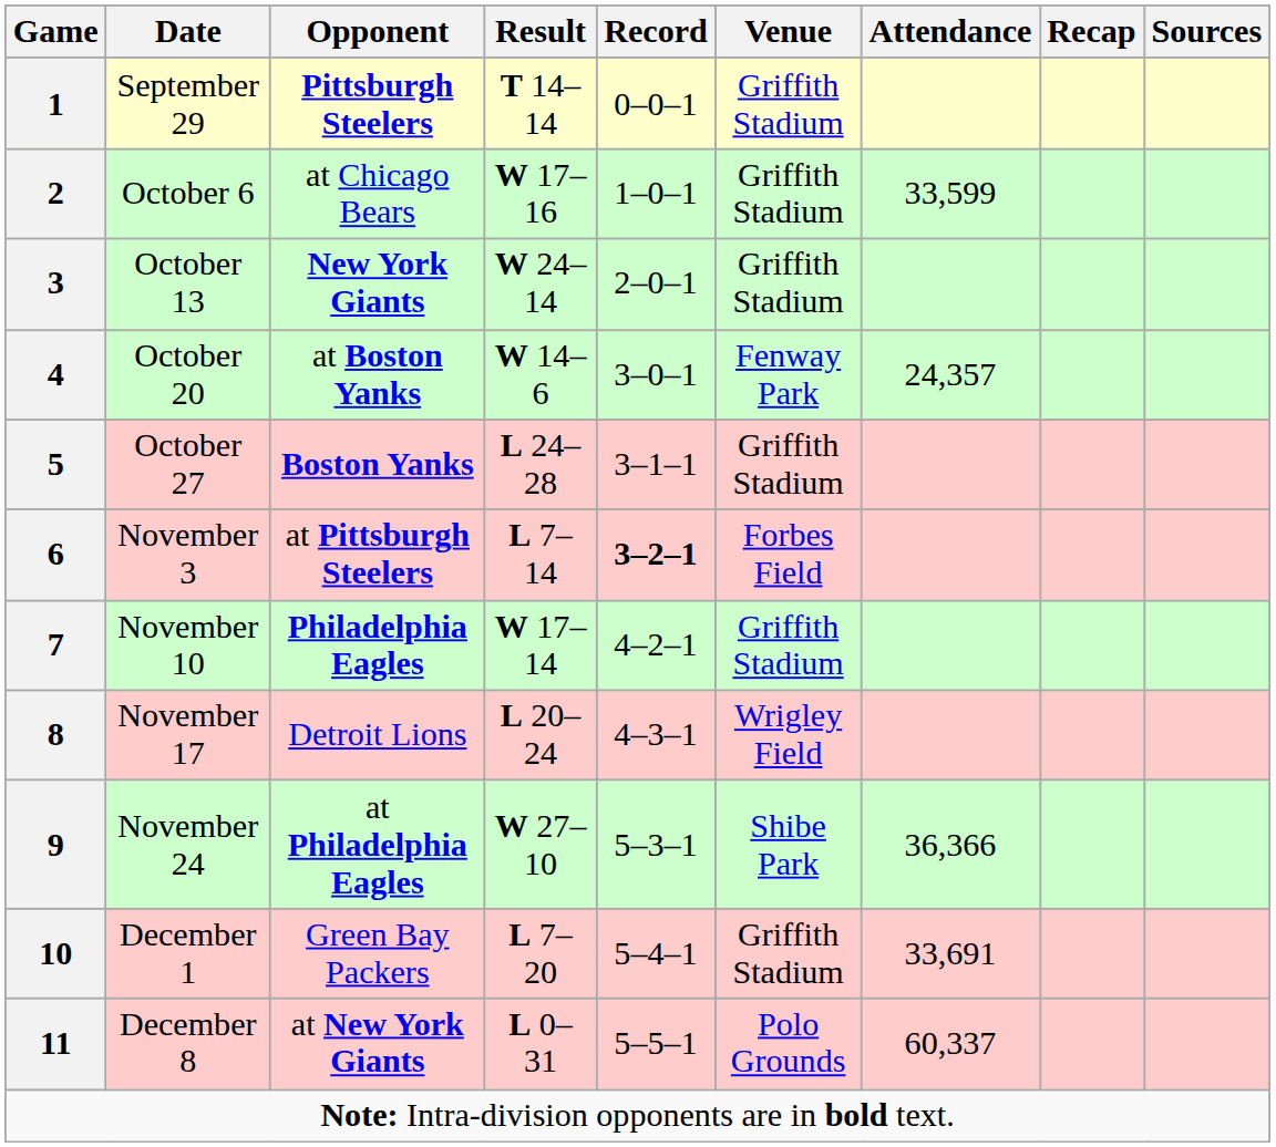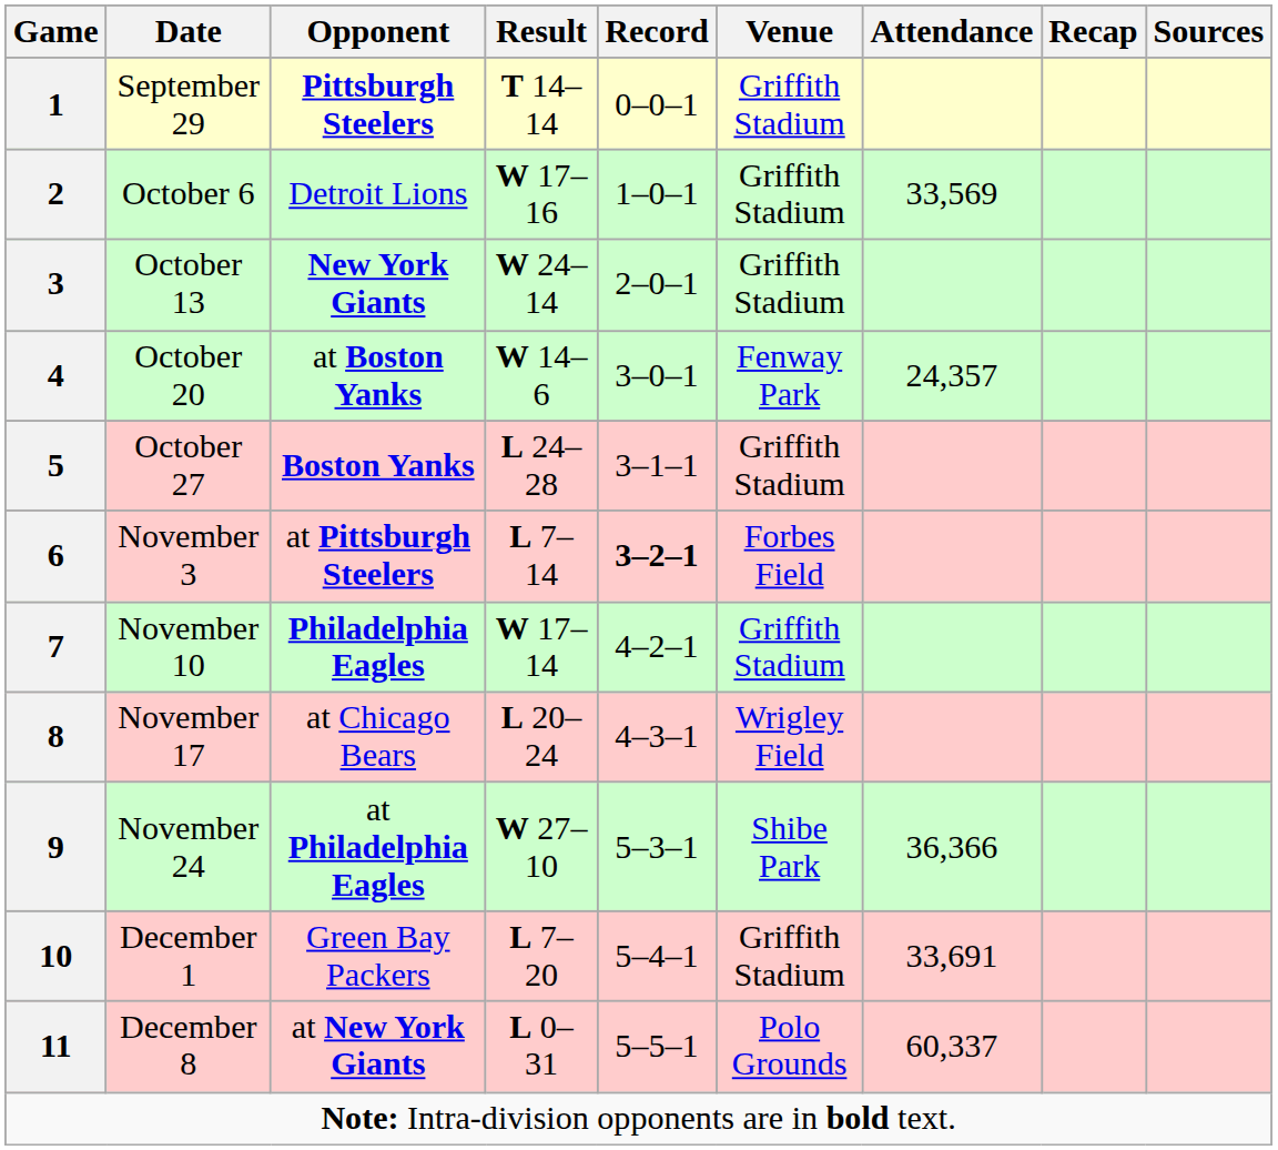2 | Opponent: at Chicago Bears -> Detroit Lions
2 | Attendance: 33,599 -> 33,569
8 | Opponent: Detroit Lions -> at Chicago Bears
